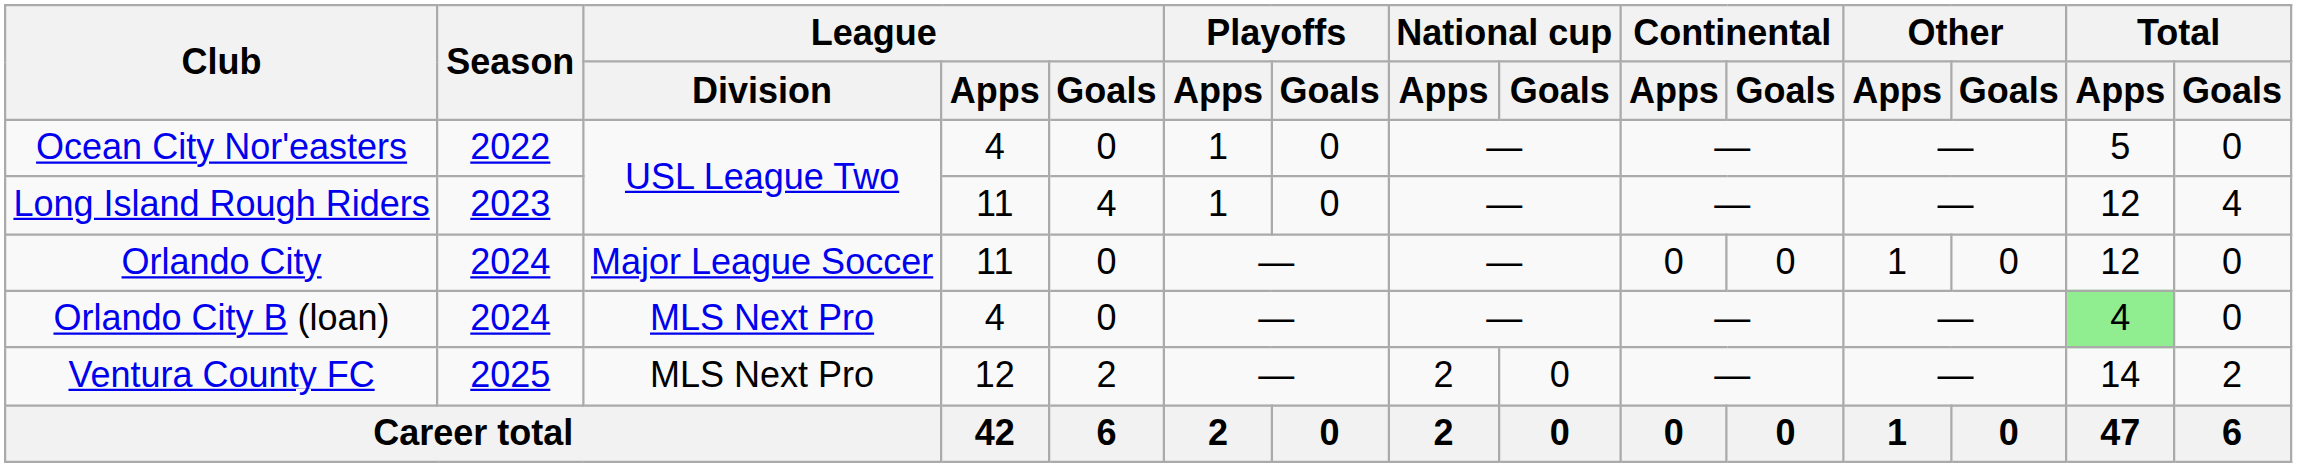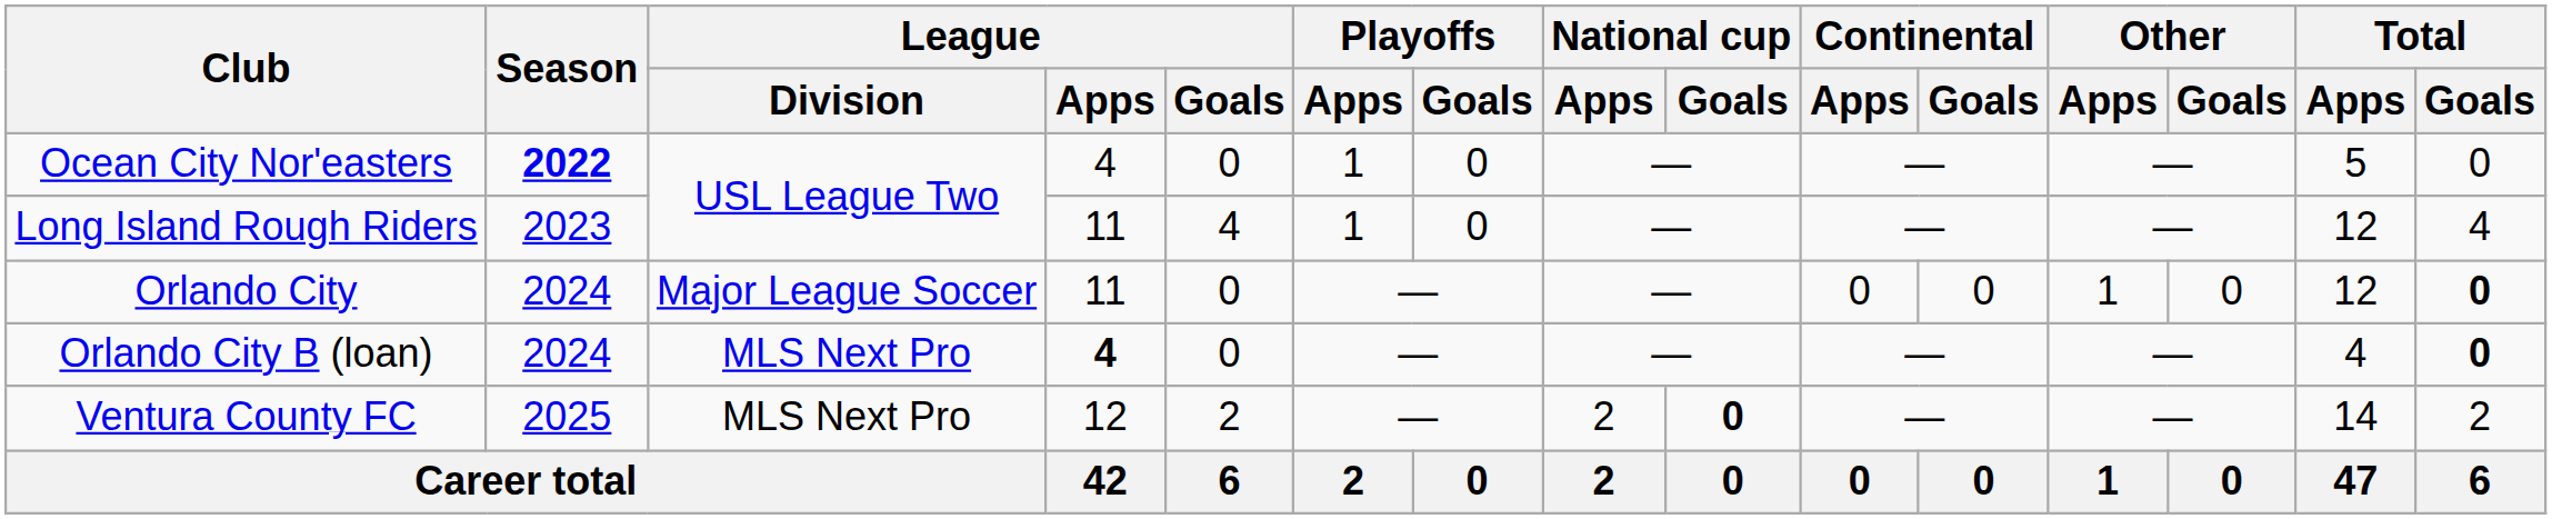Ocean City Nor'easters | Season: normal -> bold
Orlando City | Total / Goals: normal -> bold
Orlando City B (loan) | League / Apps: normal -> bold
Orlando City B (loan) | Total / Apps: lightgreen background -> no background
Orlando City B (loan) | Total / Goals: normal -> bold
Ventura County FC | National cup / Goals: normal -> bold
